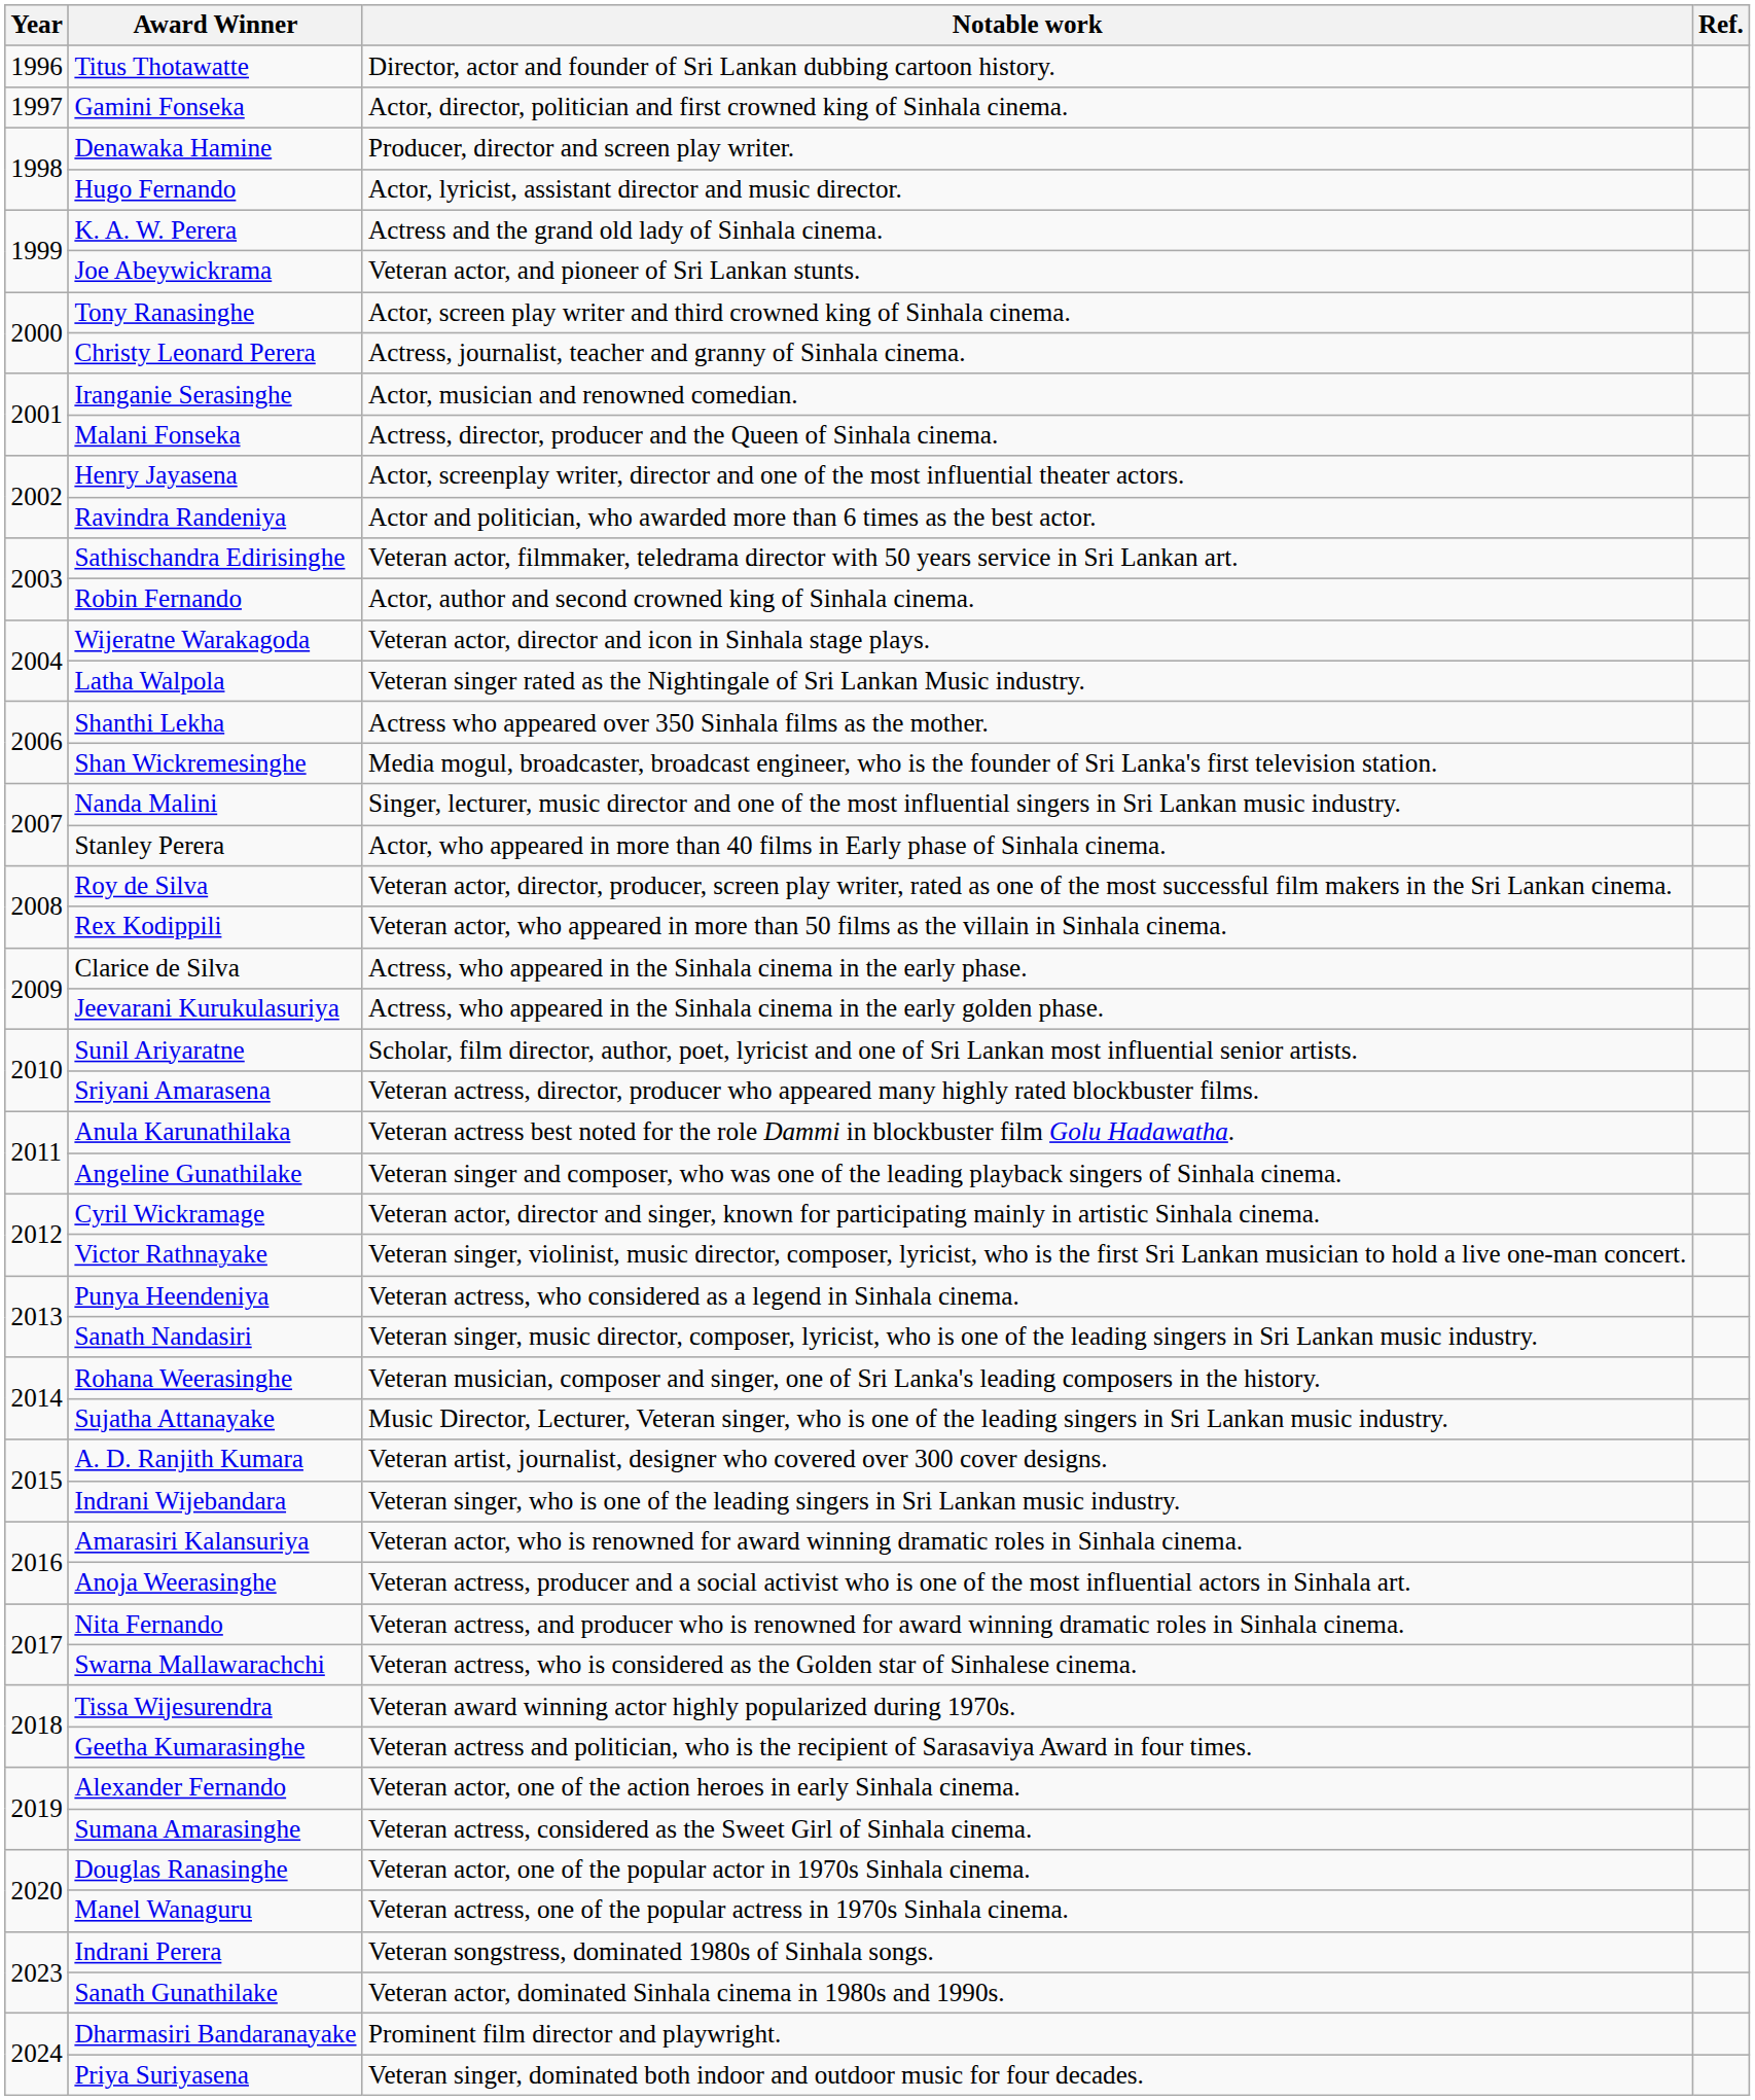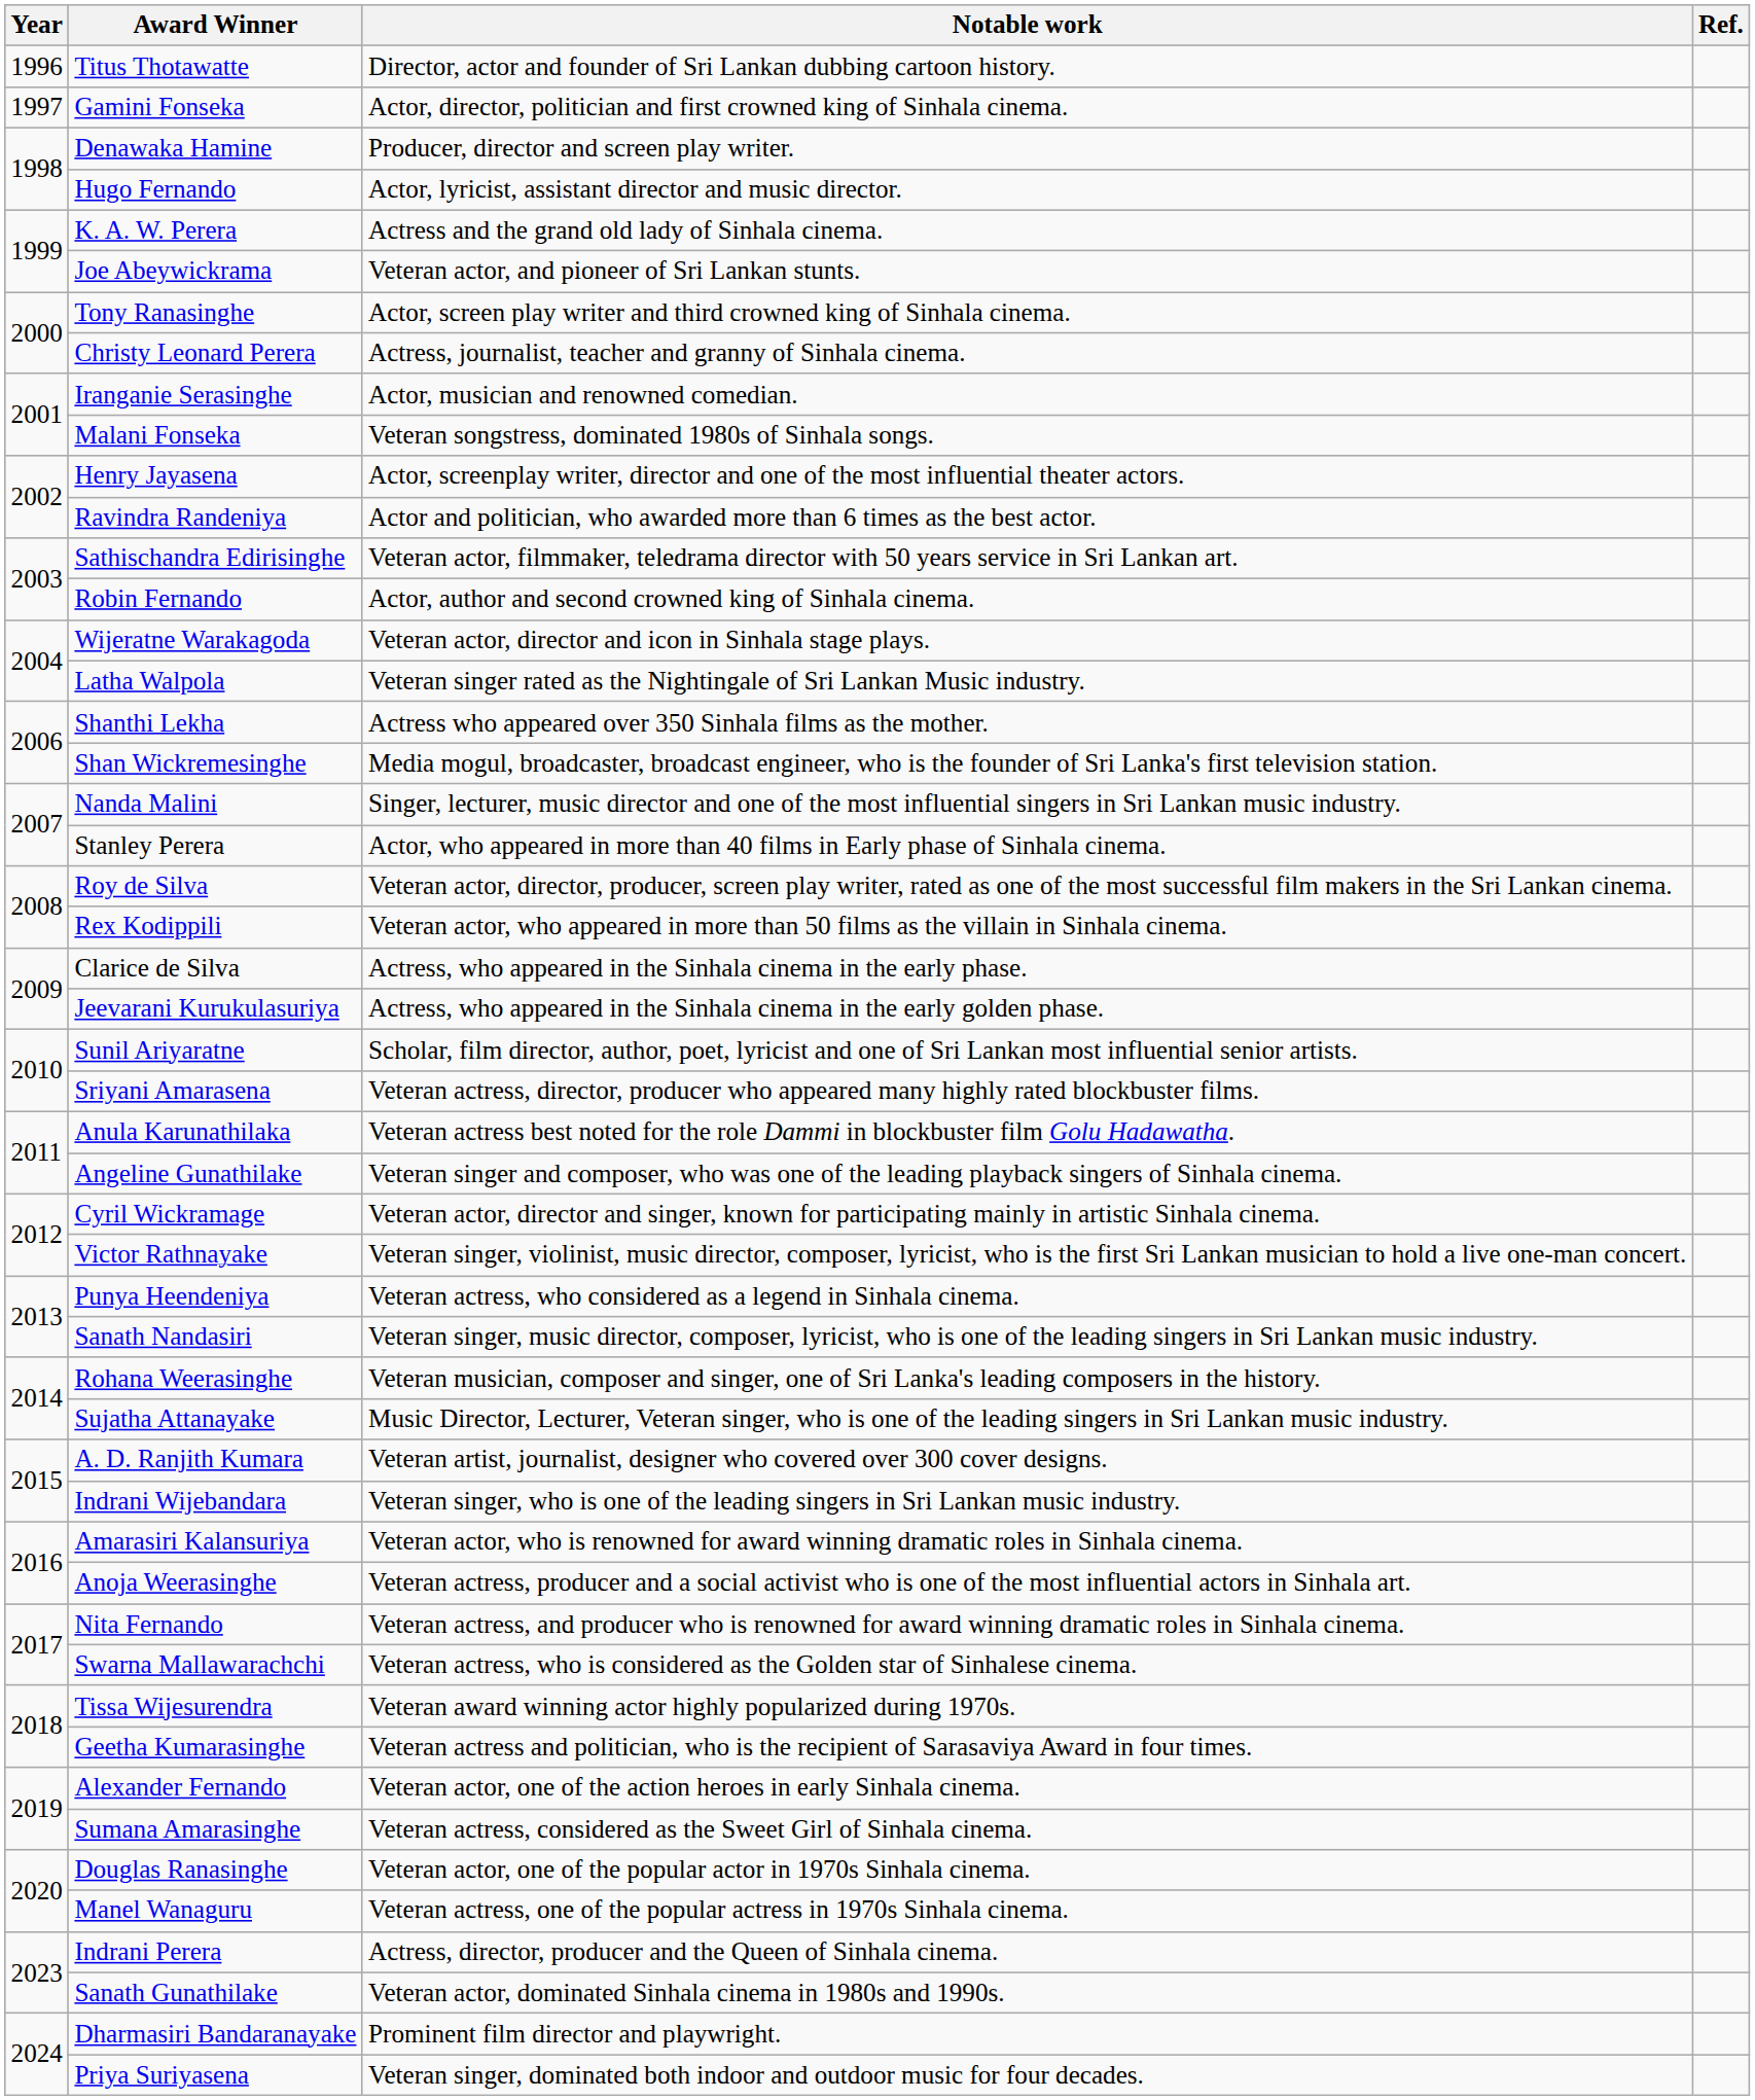Malani Fonseka | Notable work: Actress, director, producer and the Queen of Sinhala cinema. -> Veteran songstress, dominated 1980s of Sinhala songs.
Indrani Perera | Notable work: Veteran songstress, dominated 1980s of Sinhala songs. -> Actress, director, producer and the Queen of Sinhala cinema.
